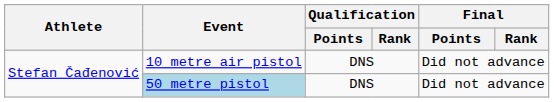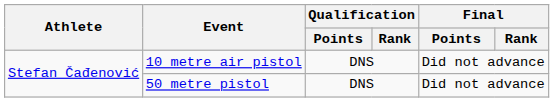50 metre pistol | Event: lightblue background -> no background
